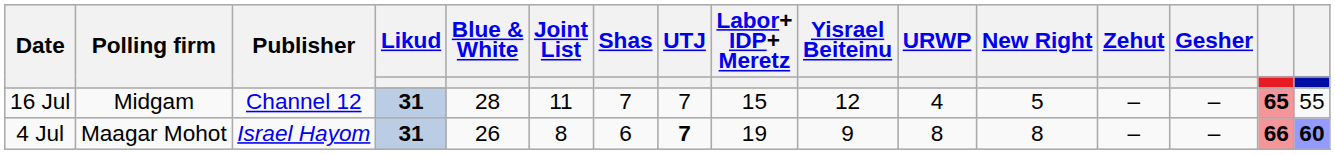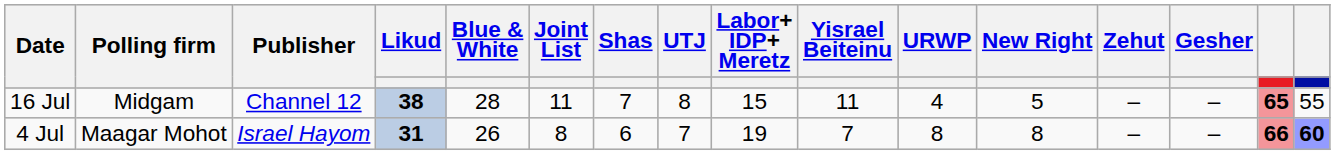16 Jul | Likud: 31 -> 38
16 Jul | UTJ: 7 -> 8
16 Jul | Yisrael Beiteinu: 12 -> 11
4 Jul | UTJ: bold -> normal
4 Jul | Yisrael Beiteinu: 9 -> 7
